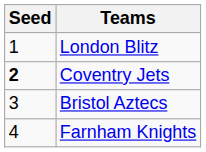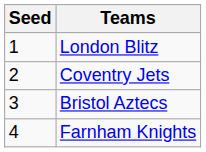Coventry Jets | Seed: bold -> normal
